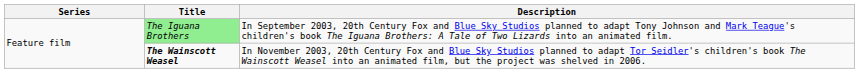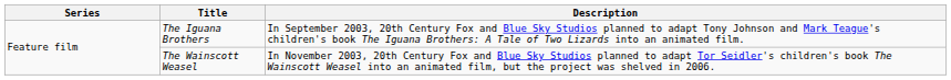The Iguana Brothers | Title: lightgreen background -> no background
The Wainscott Weasel | Title: bold -> normal
